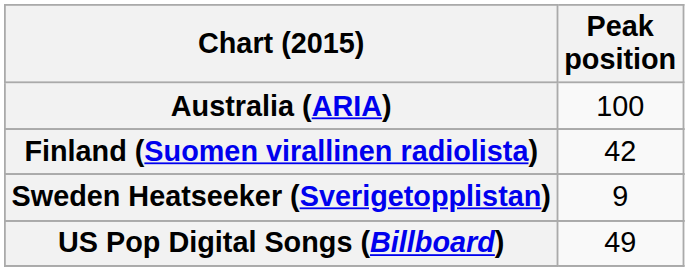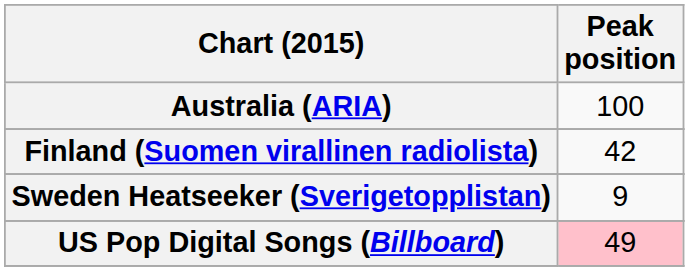US Pop Digital Songs (Billboard) | Peak position: no background -> pink background
